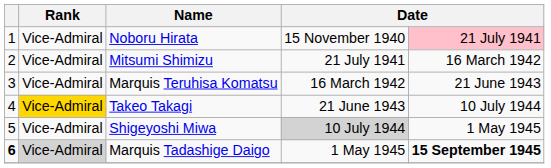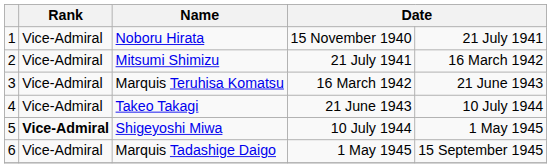Noboru Hirata | column 5: pink background -> no background
Takeo Takagi | Rank: gold background -> no background
Shigeyoshi Miwa | Rank: normal -> bold
Shigeyoshi Miwa | column 4: lightgrey background -> no background
Marquis Tadashige Daigo | column 1: bold -> normal
Marquis Tadashige Daigo | Rank: lightgrey background -> no background
Marquis Tadashige Daigo | column 5: bold -> normal
